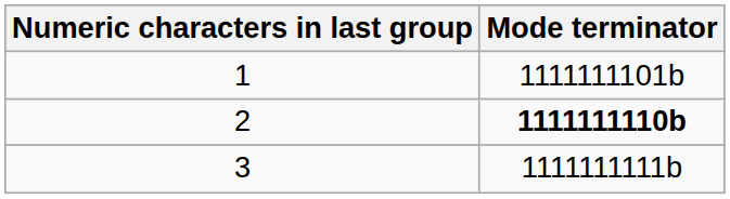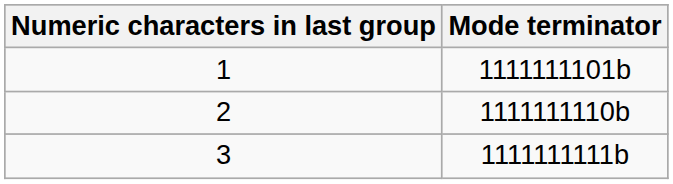2 | Mode terminator: bold -> normal
